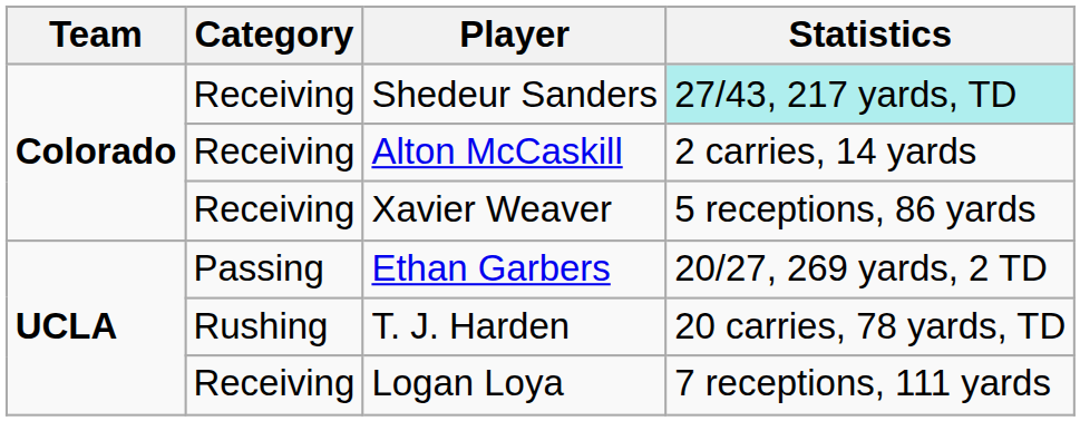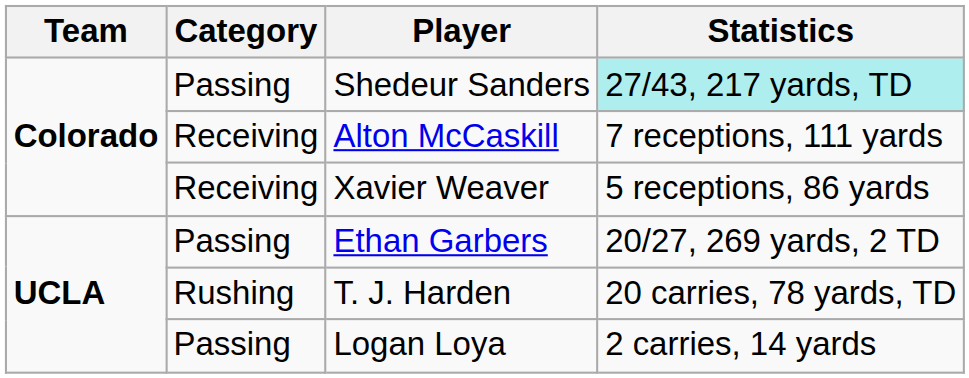Shedeur Sanders | Category: Receiving -> Passing
Alton McCaskill | Statistics: 2 carries, 14 yards -> 7 receptions, 111 yards
Logan Loya | Category: Receiving -> Passing
Logan Loya | Statistics: 7 receptions, 111 yards -> 2 carries, 14 yards
